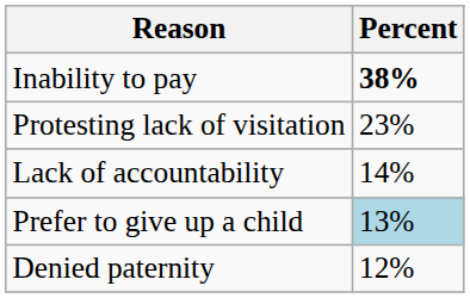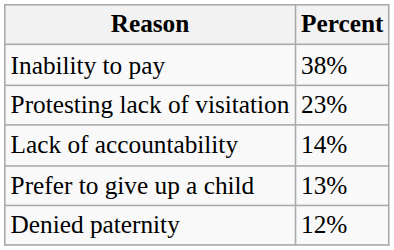Inability to pay | Percent: bold -> normal
Prefer to give up a child | Percent: lightblue background -> no background
